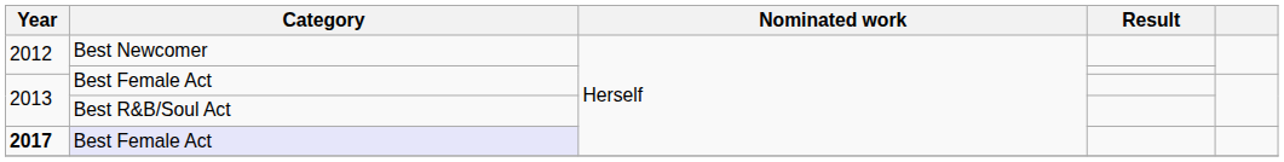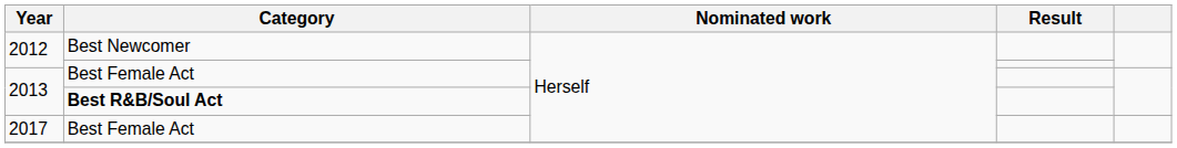2013 / Best R&B/Soul Act | Category: normal -> bold
2017 | Year: bold -> normal
2017 | Category: lavender background -> no background
